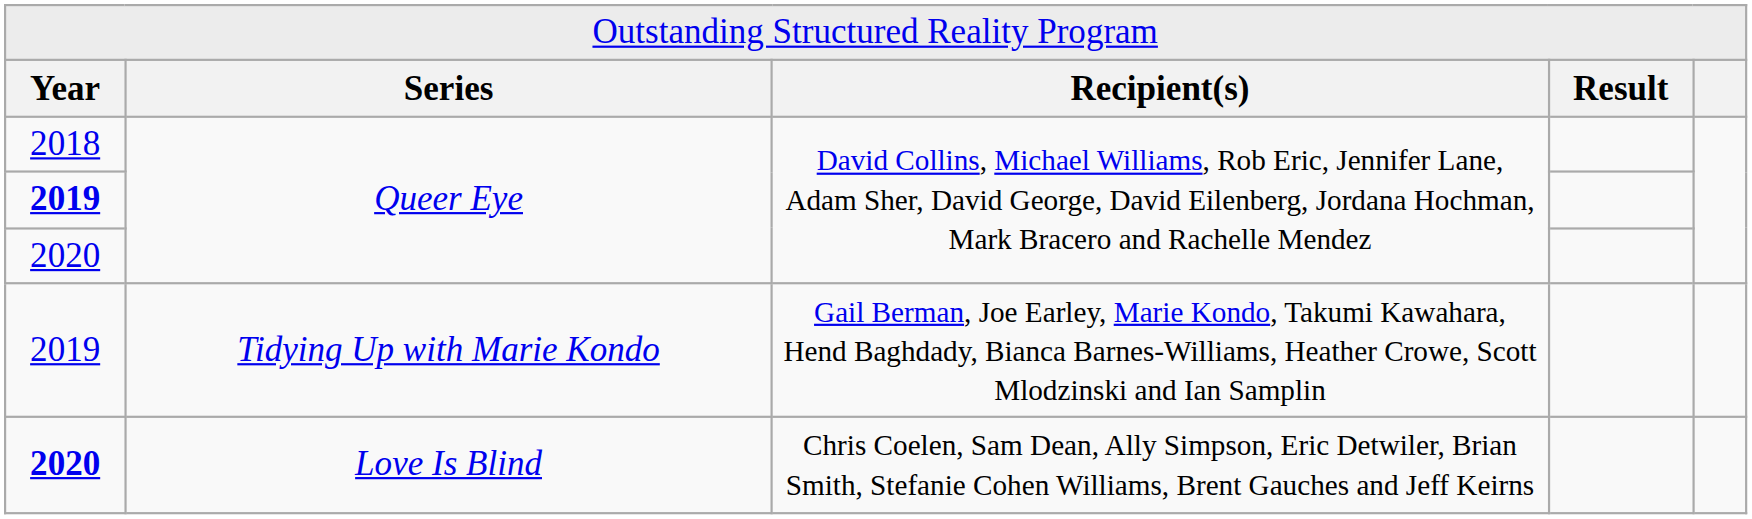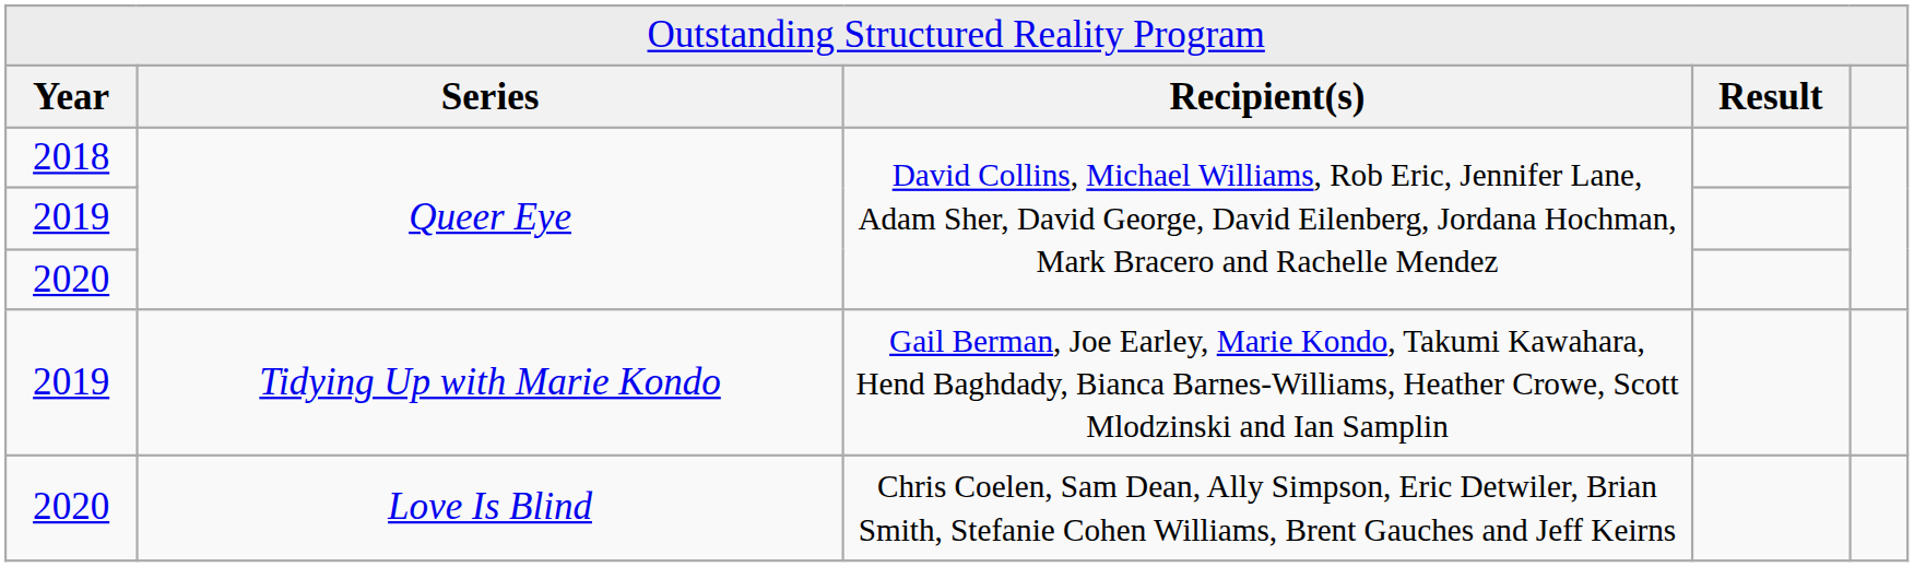2019 / Queer Eye | column 1: bold -> normal
2020 / Love Is Blind | column 1: bold -> normal
